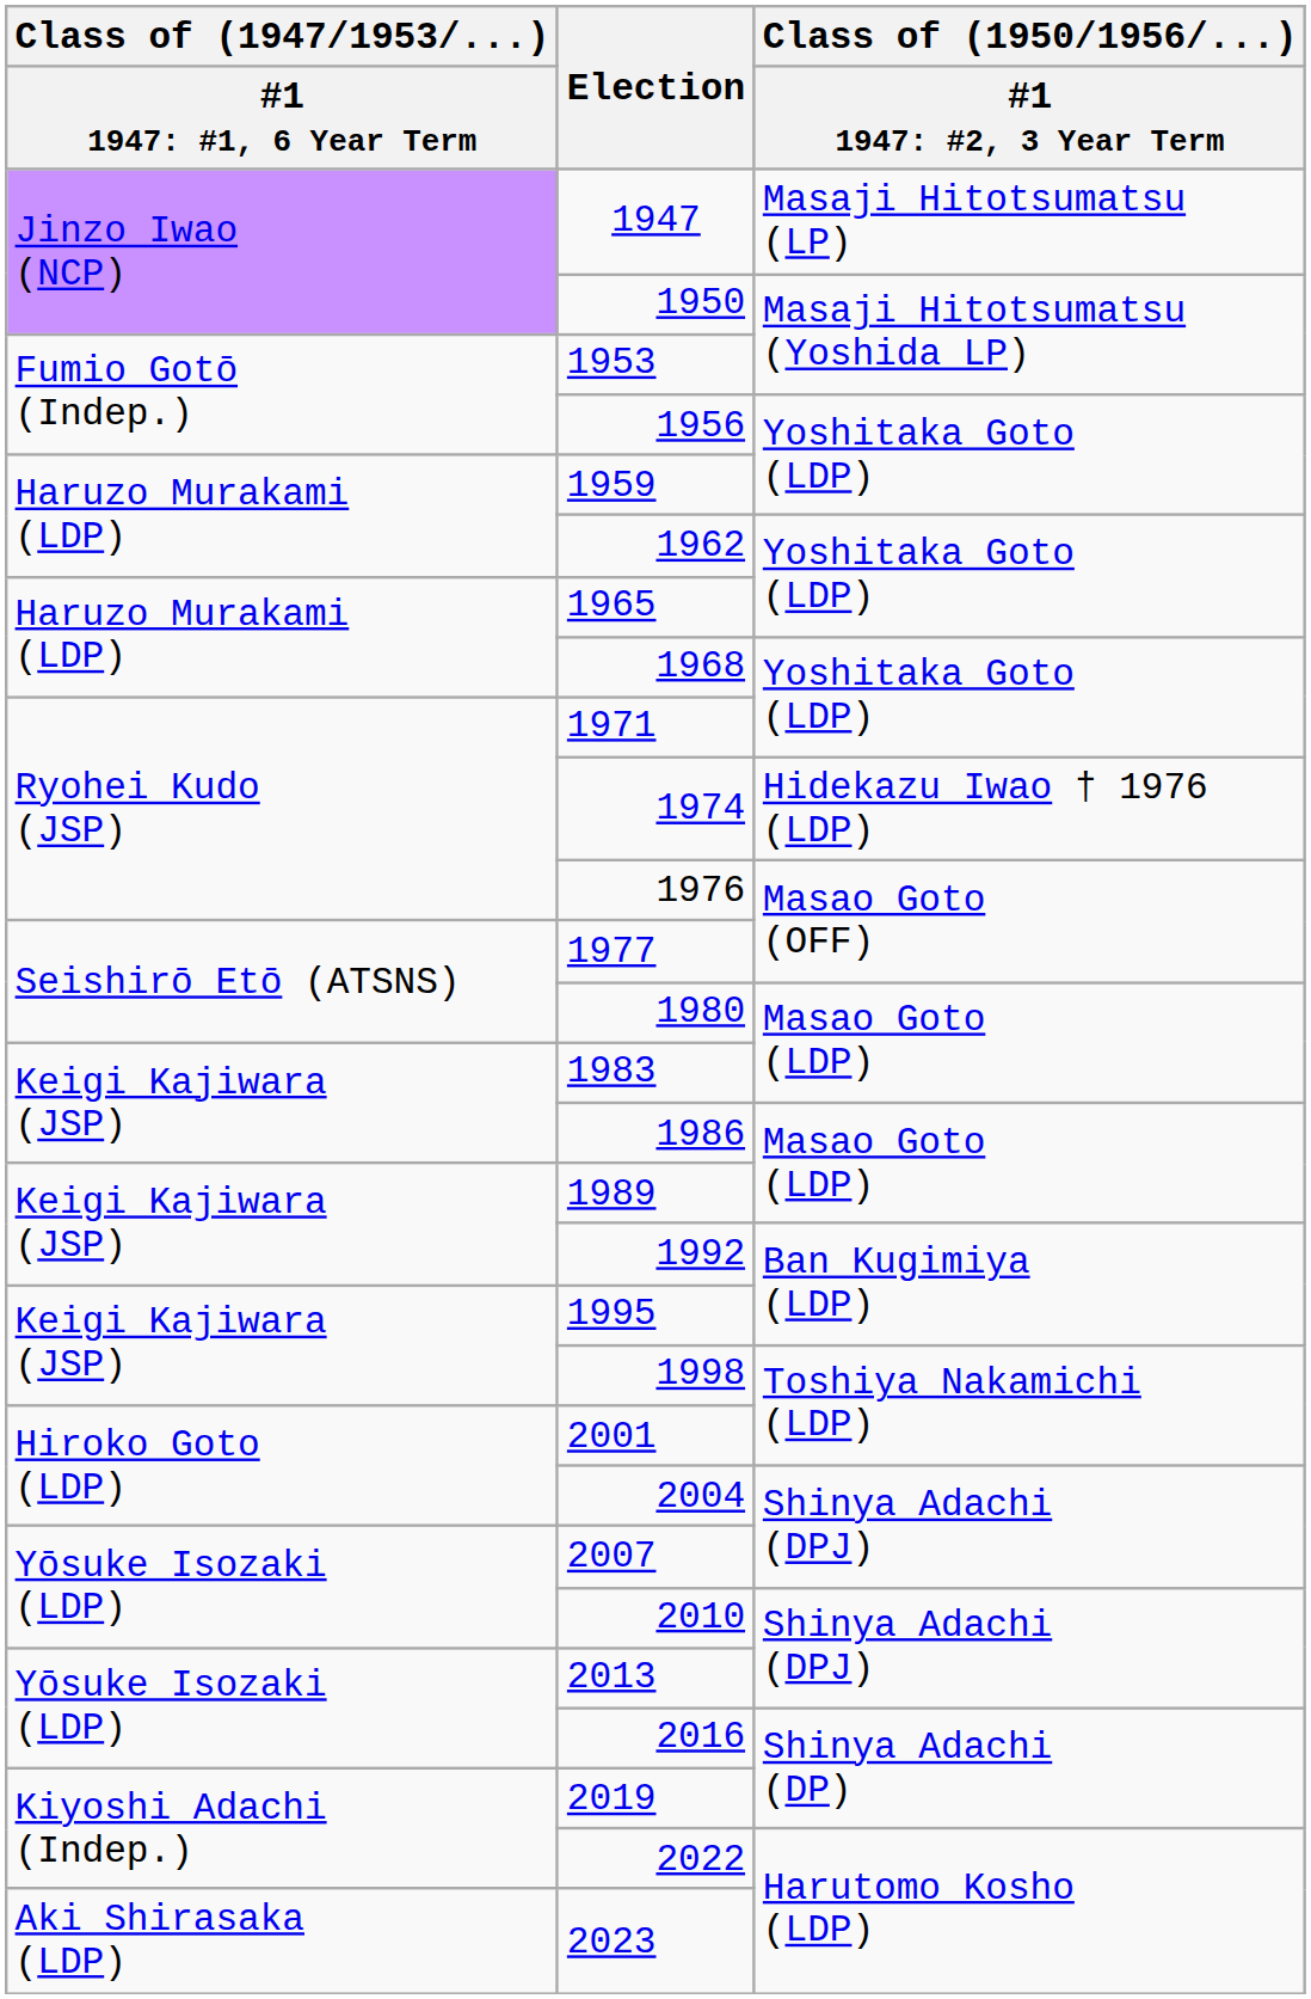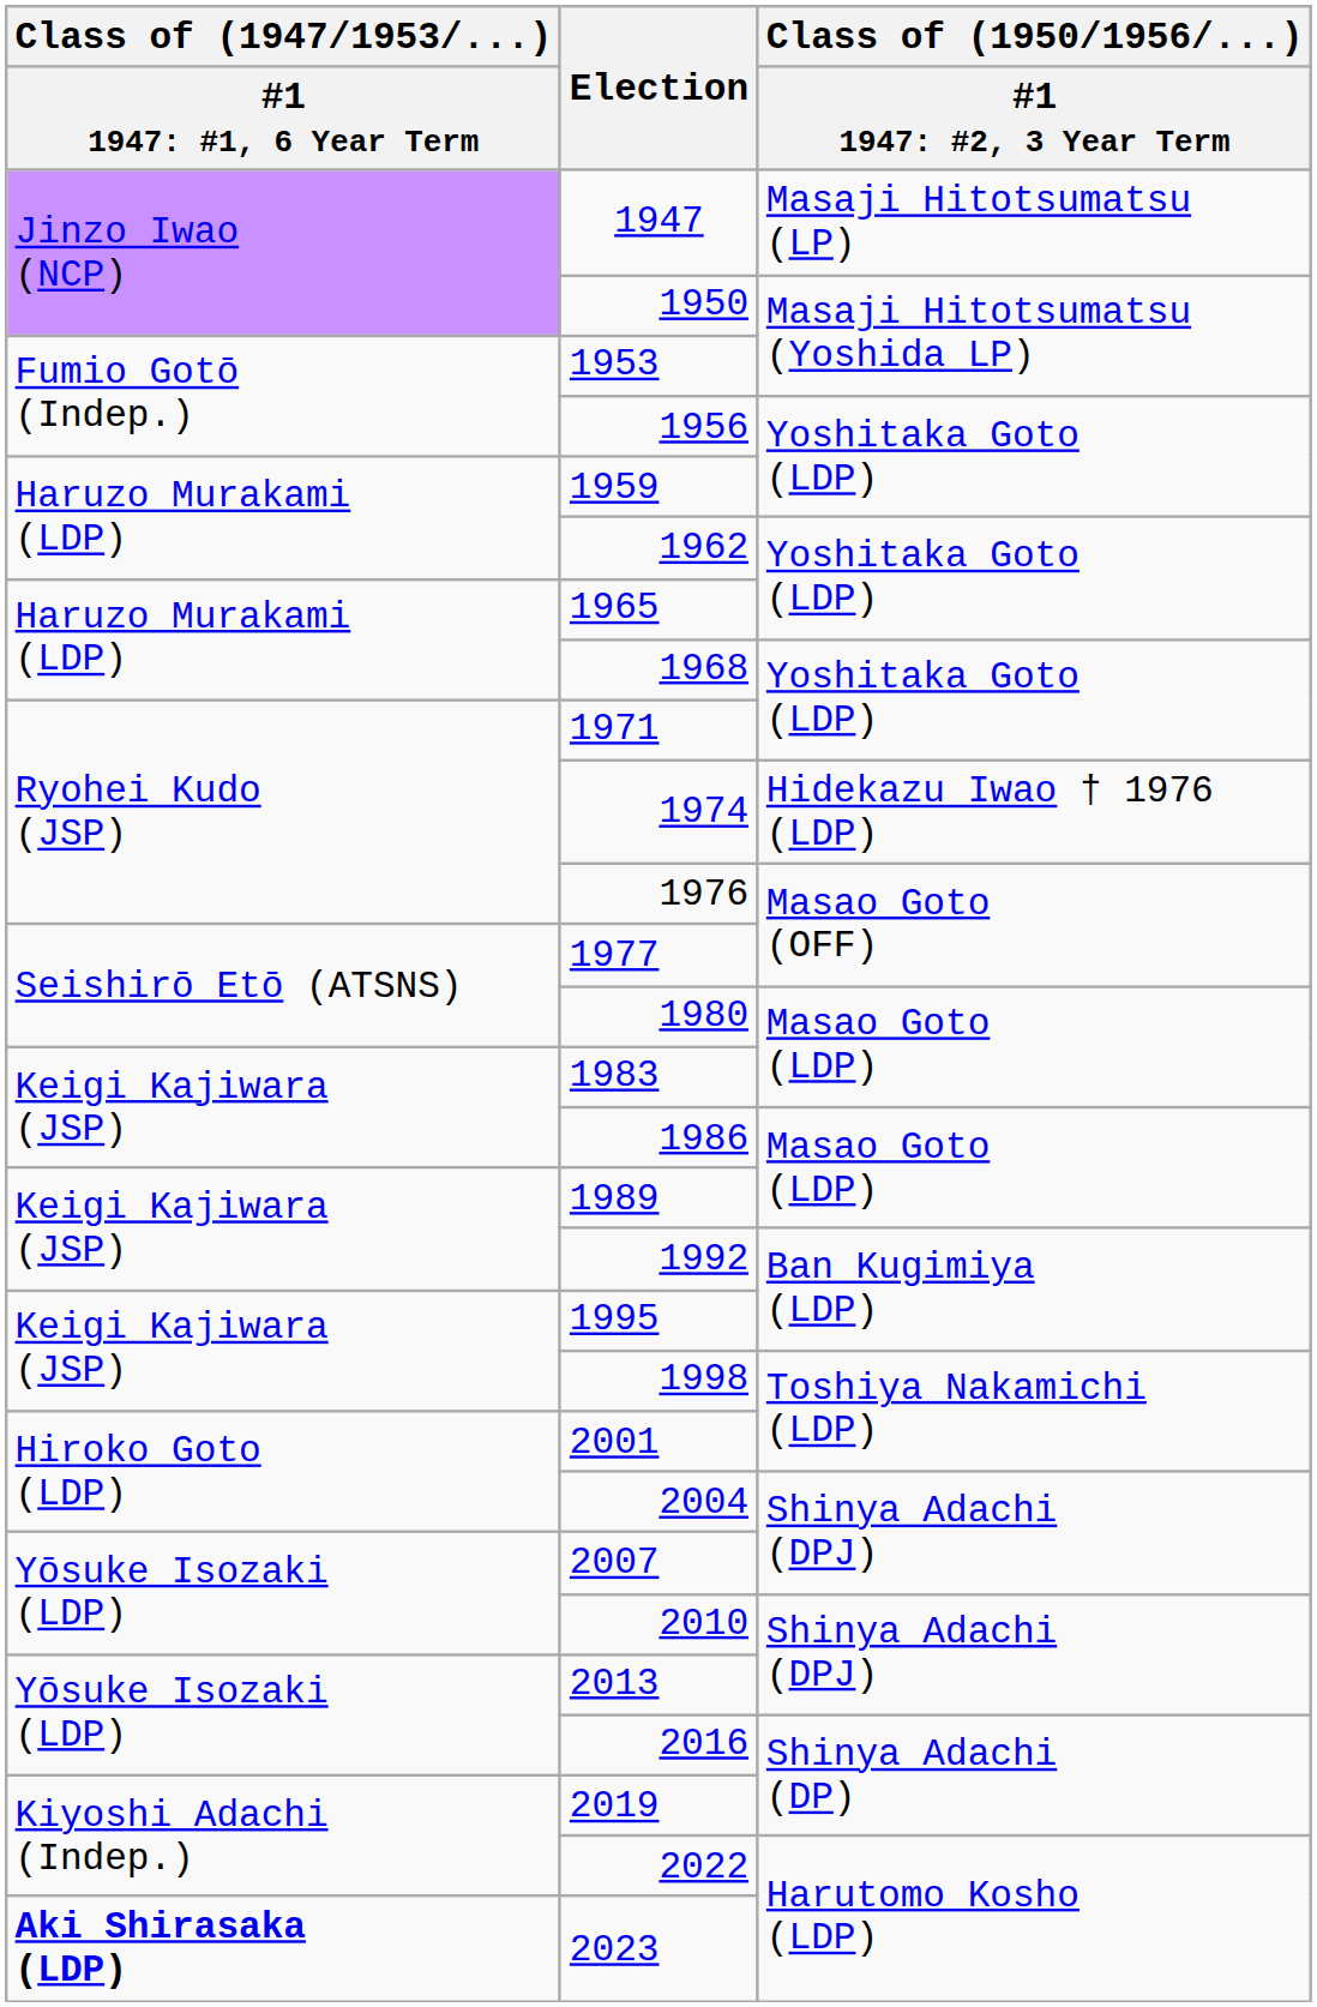2023 | column 1: normal -> bold
